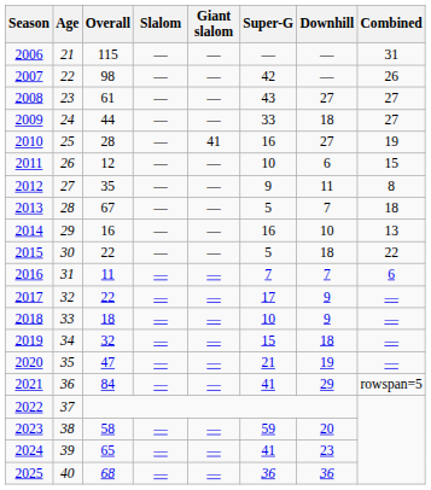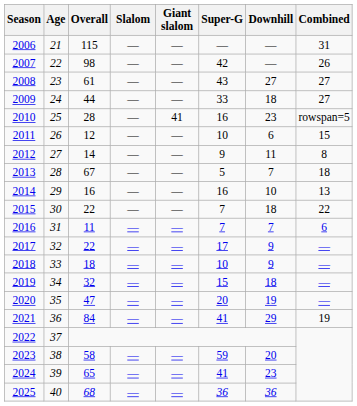2010 | Downhill: 27 -> 23
2010 | Combined: 19 -> rowspan=5
2012 | Overall: 35 -> 14
2015 | Super-G: 5 -> 7
2020 | Super-G: 21 -> 20
2021 | Combined: rowspan=5 -> 19
